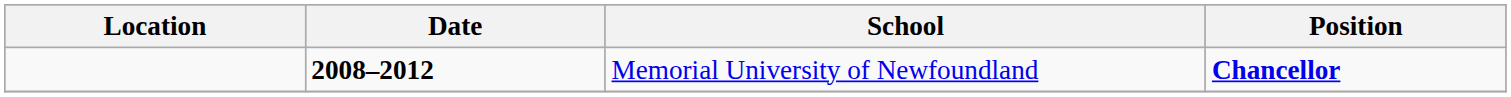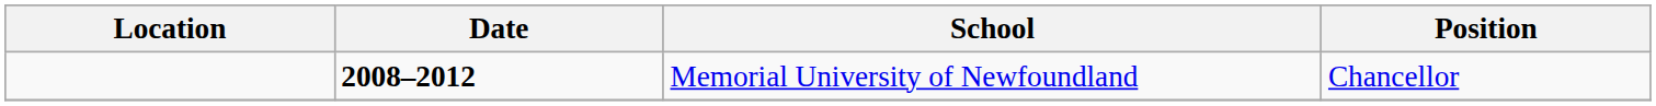Memorial University of Newfoundland | Position: bold -> normal
